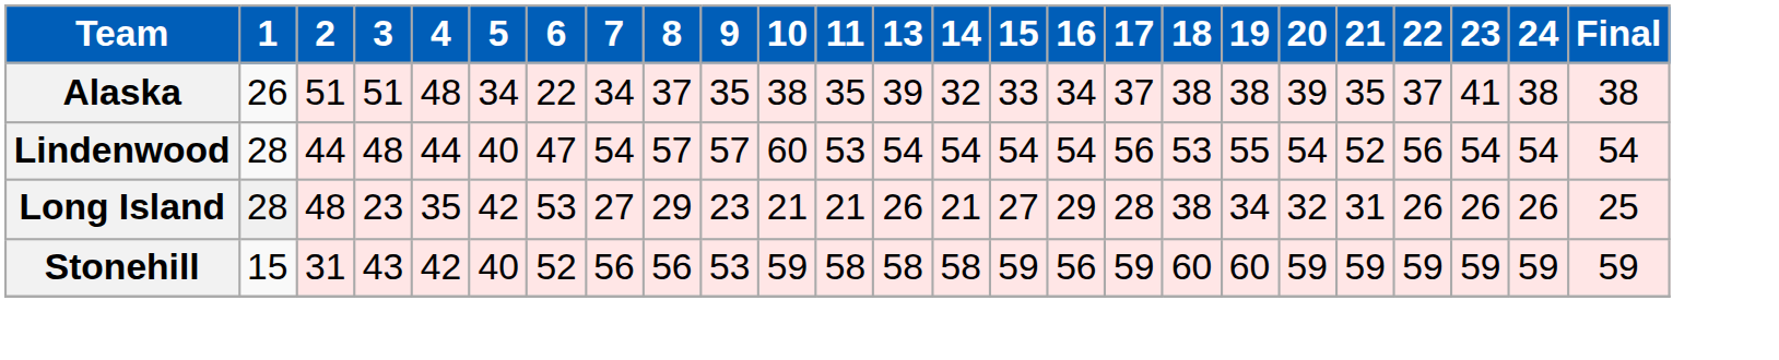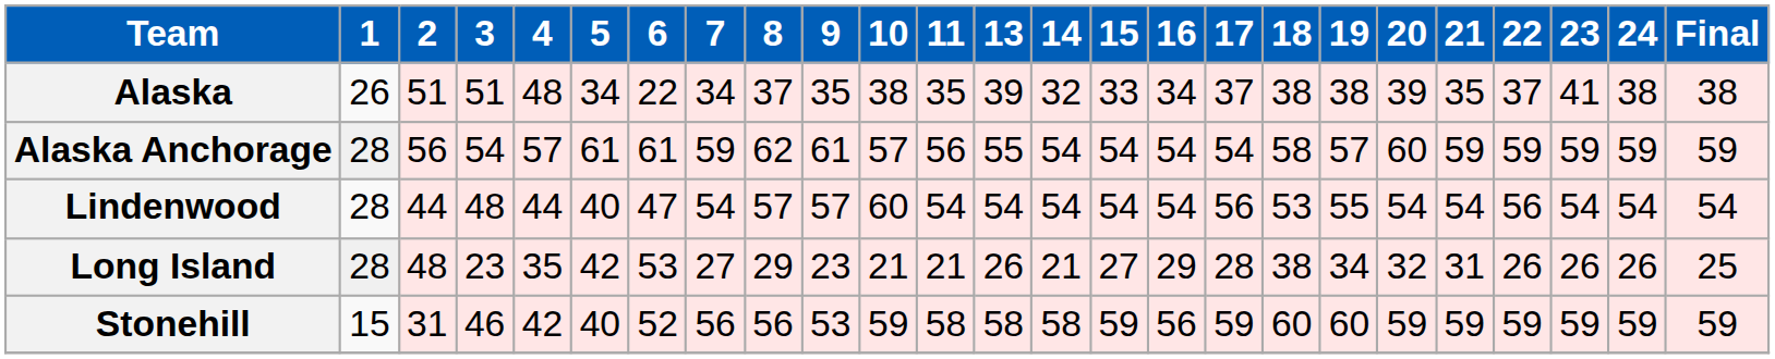+ row: Alaska Anchorage | 28 | 56 | 54 | 57 | 61 | 61 | 59 | 62 | 61 | 57 | 56 | 55 | 54 | 54 | 54 | 54 | 58 | 57 | 60 | 59 | 59 | 59 | 59 | 59
Lindenwood | 11: 53 -> 54
Lindenwood | 21: 52 -> 54
Stonehill | 3: 43 -> 46
